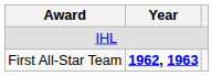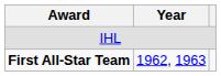First All-Star Team | Award: normal -> bold
First All-Star Team | Year: bold -> normal
